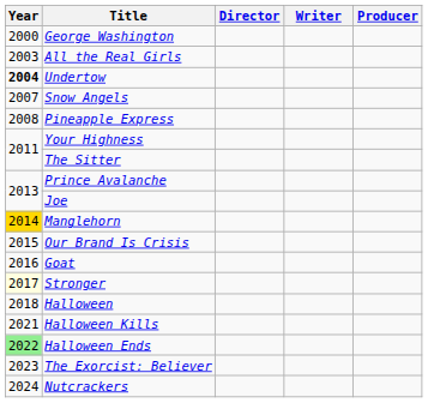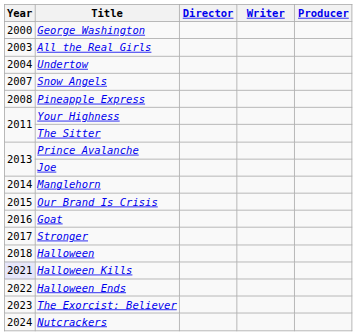Undertow | Year: bold -> normal
Manglehorn | Year: gold background -> no background
Stronger | Year: lightyellow background -> no background
Halloween Kills | Year: no background -> lavender background
Halloween Ends | Year: lightgreen background -> no background
